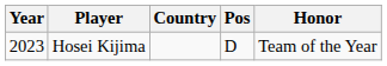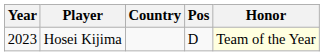Hosei Kijima | Honor: no background -> lightyellow background
